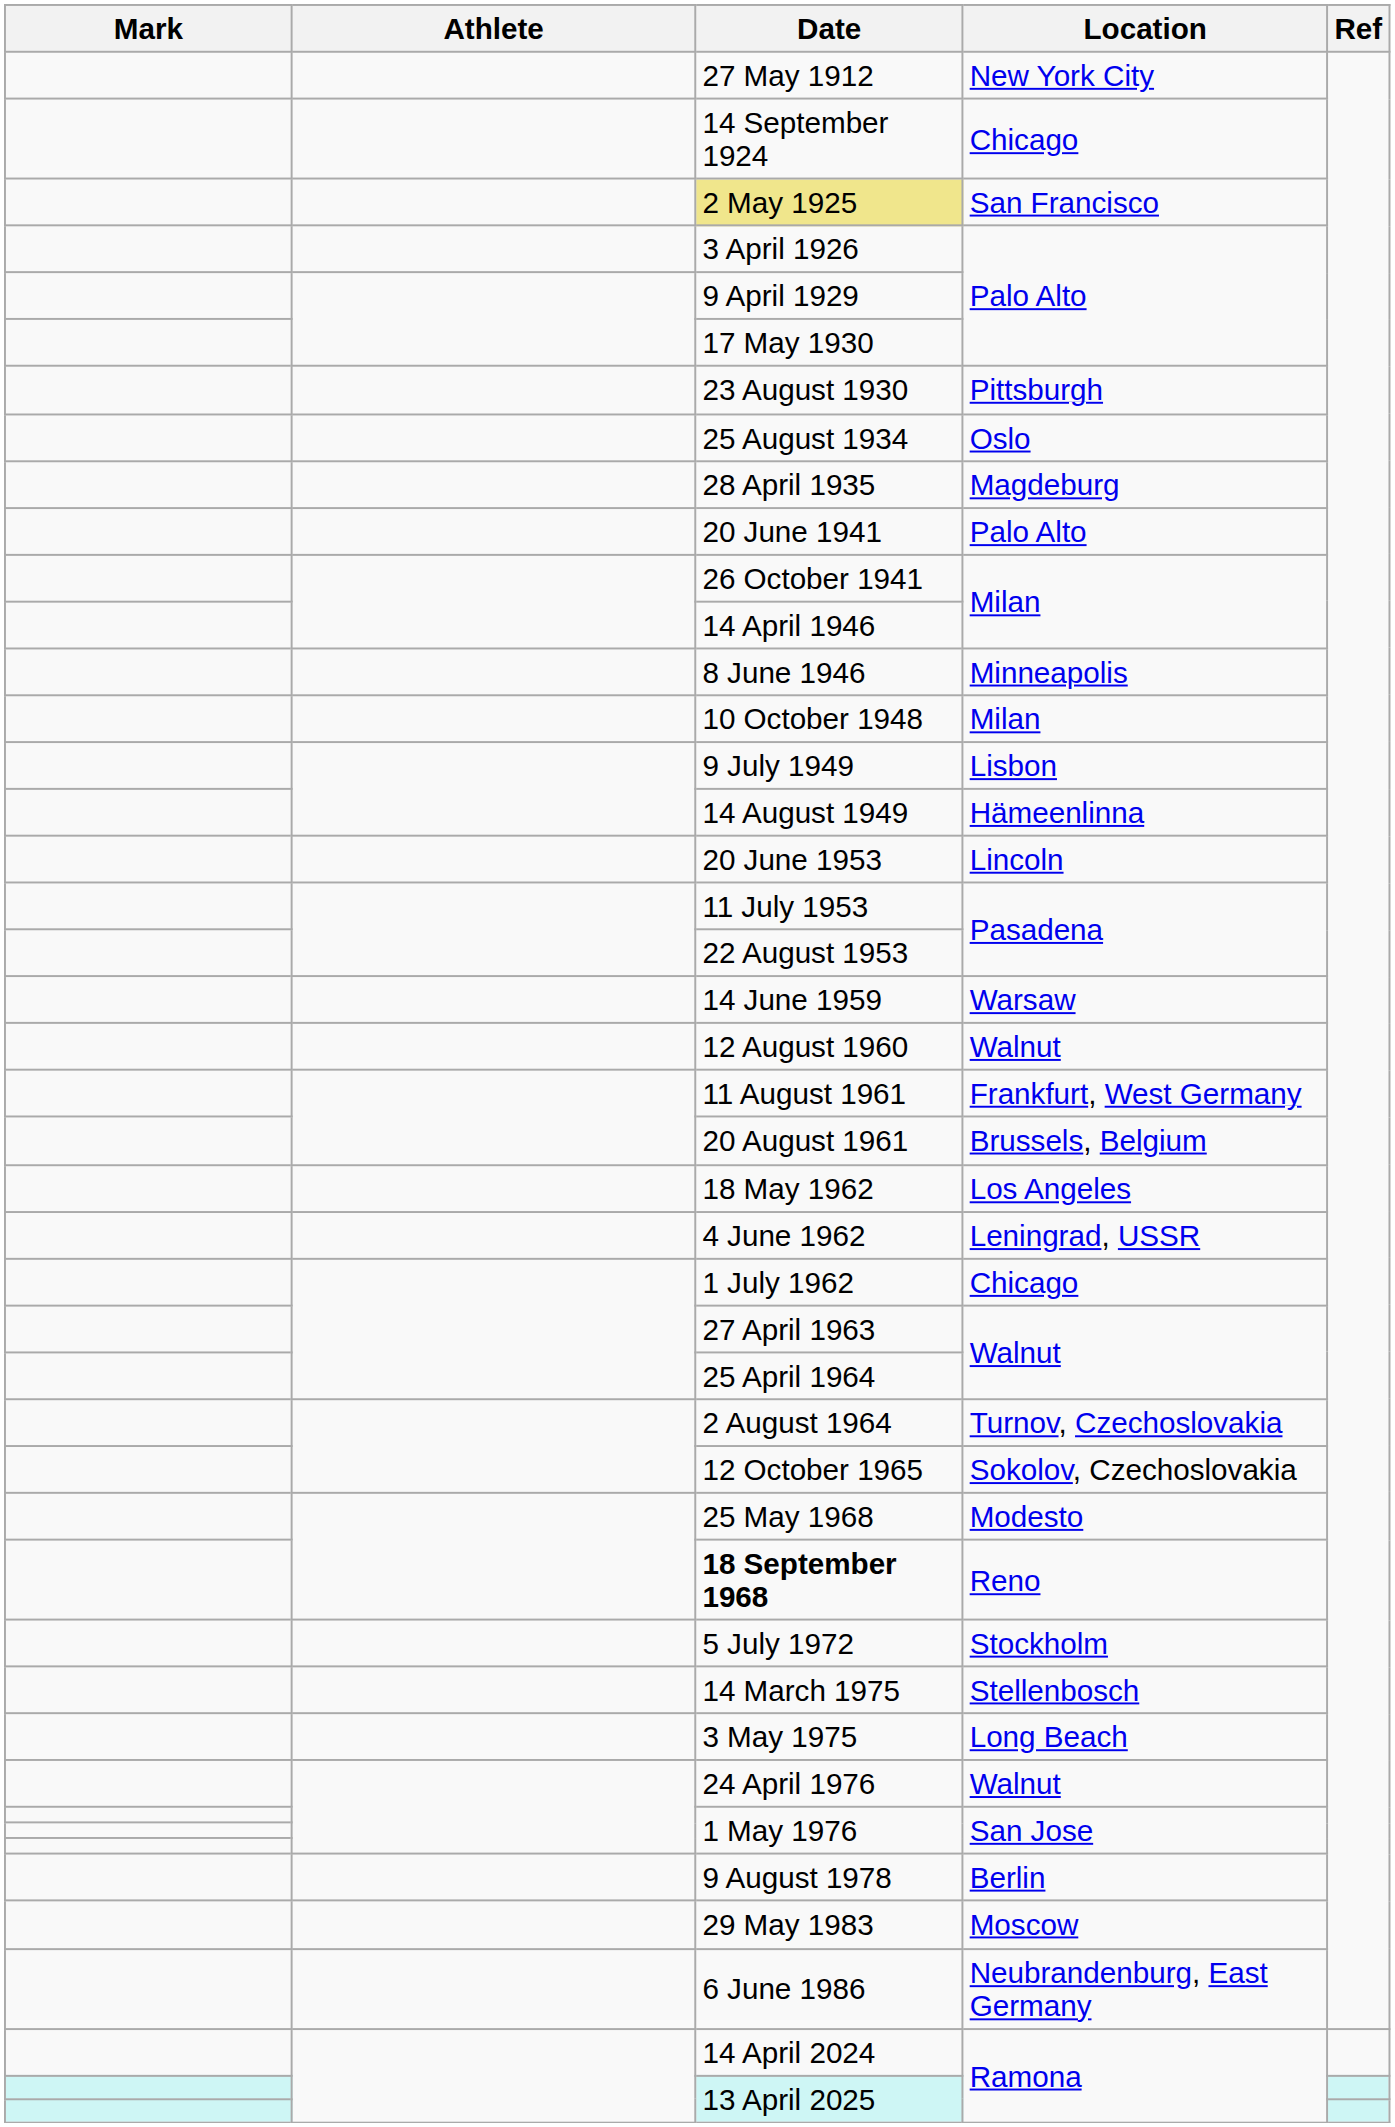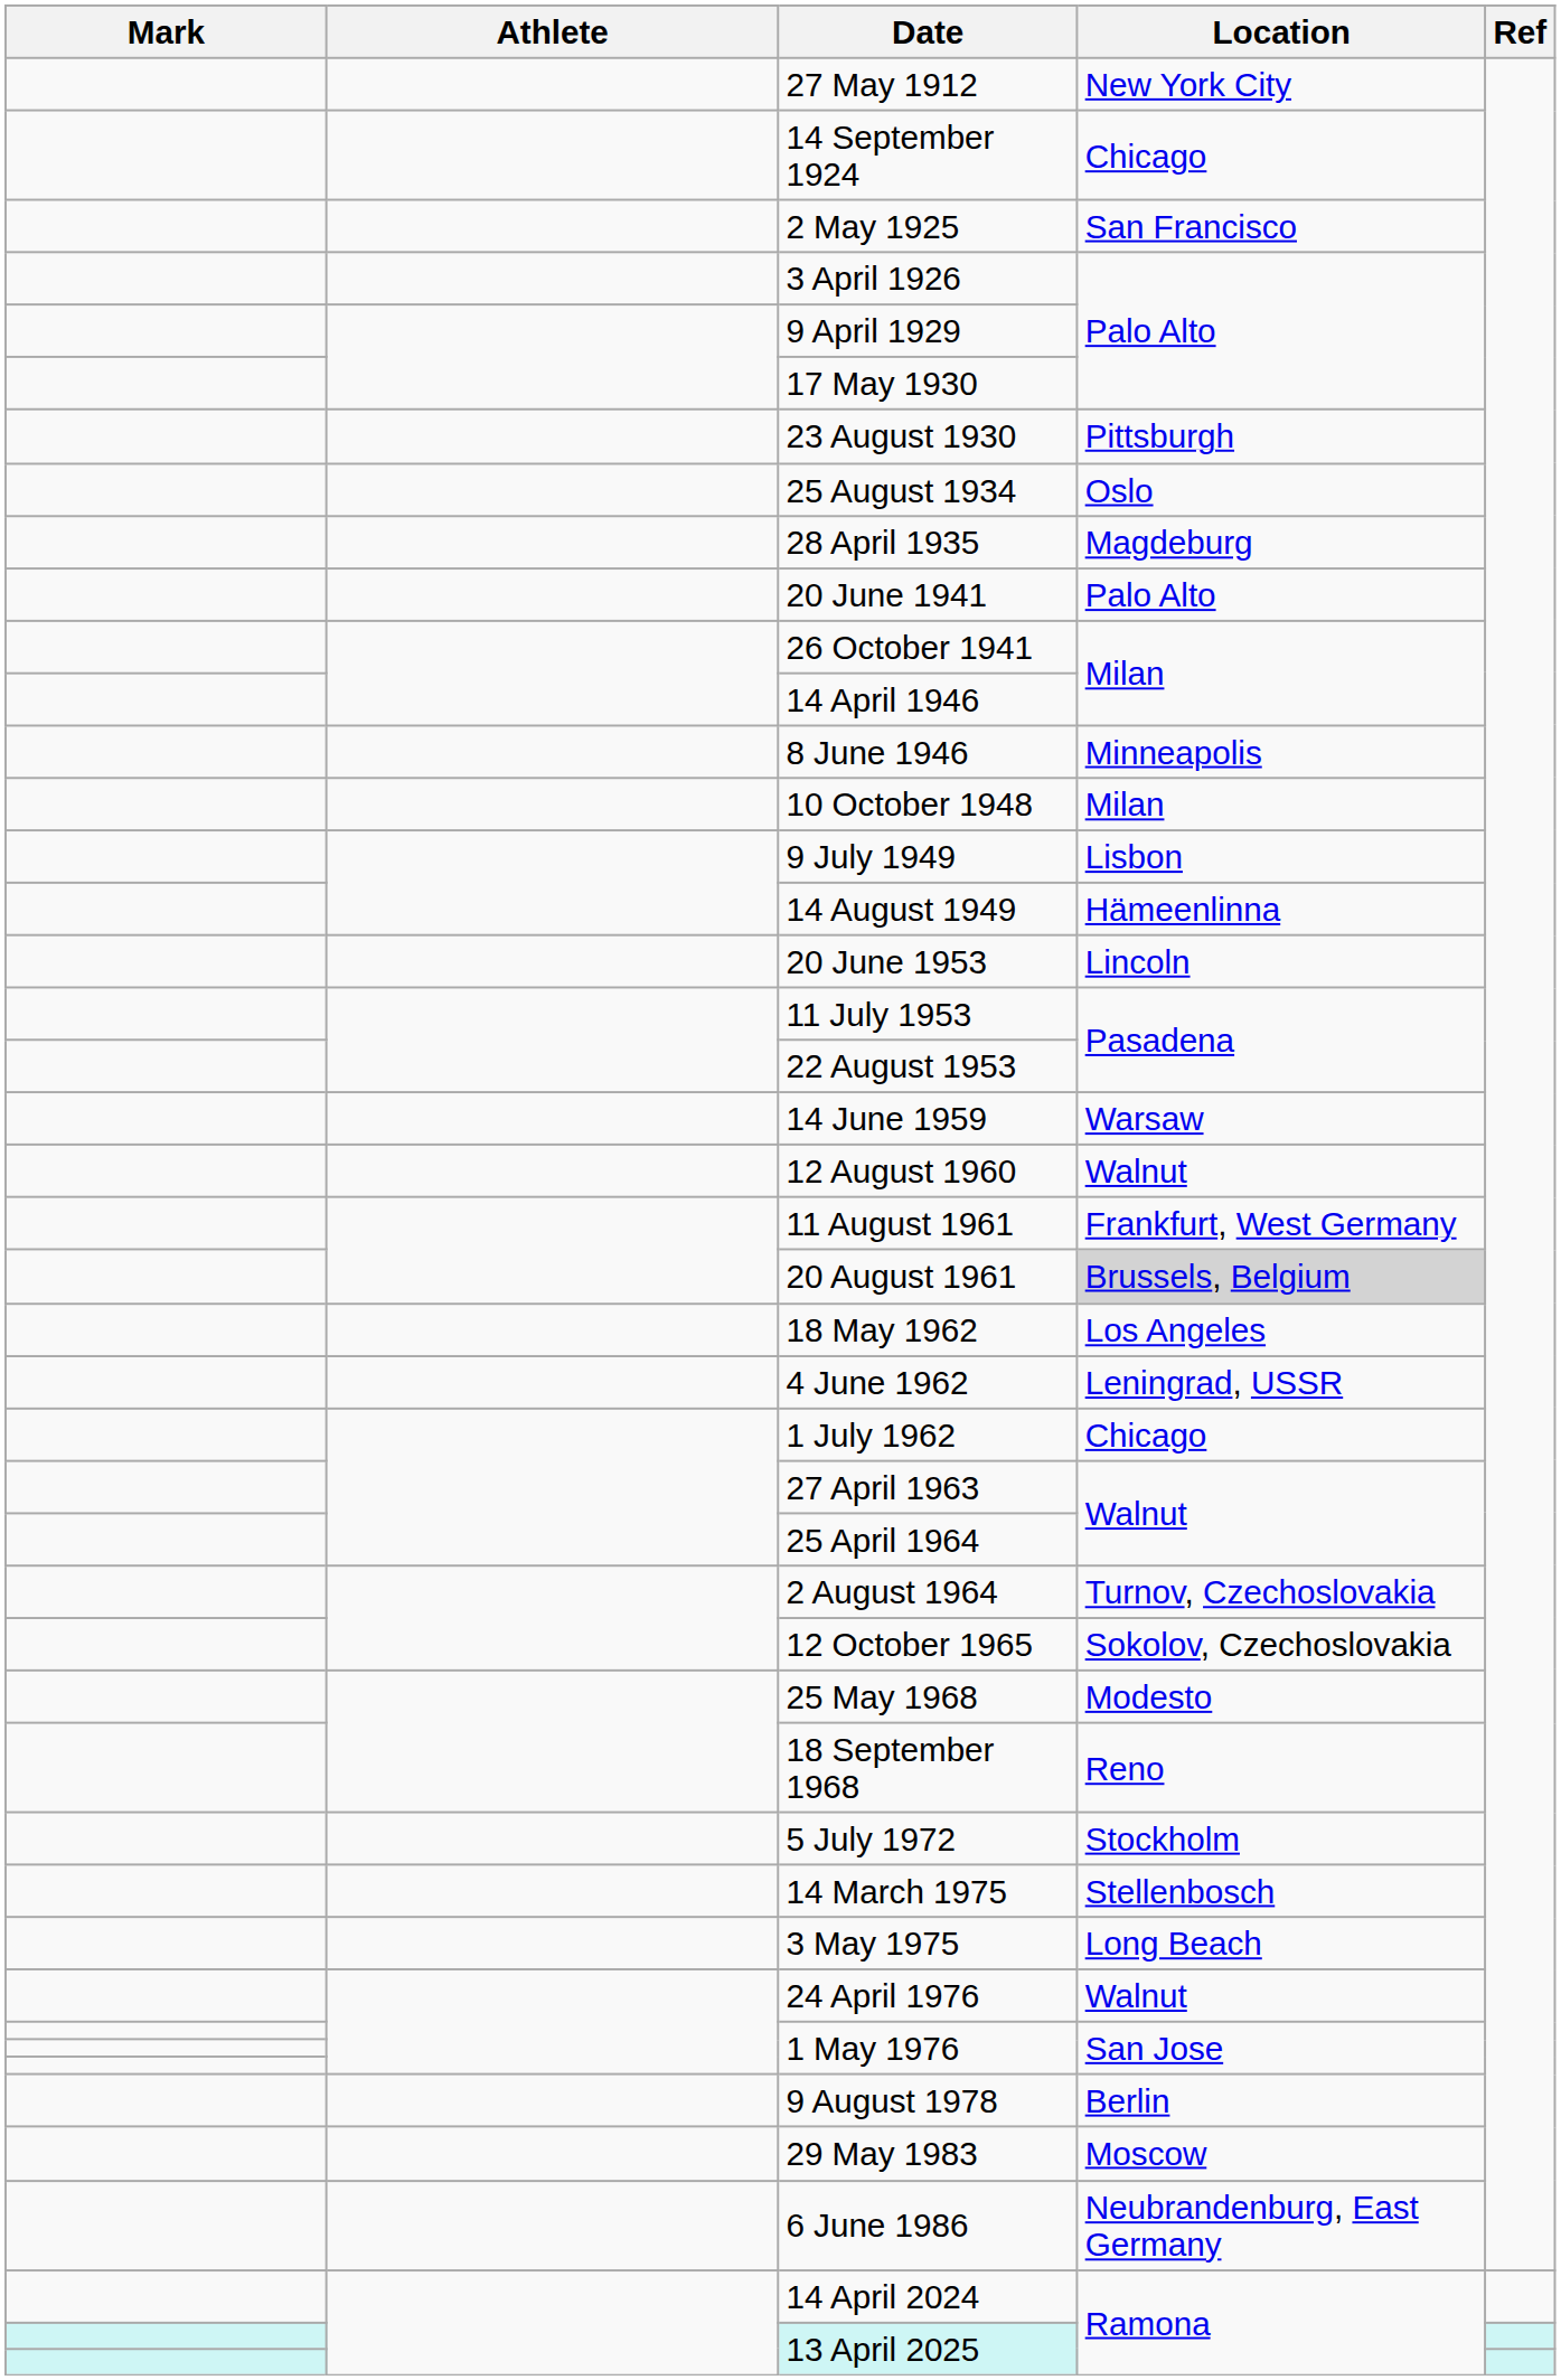2 May 1925 | Date: khaki background -> no background
20 August 1961 | Location: no background -> lightgrey background
18 September 1968 | Date: bold -> normal
